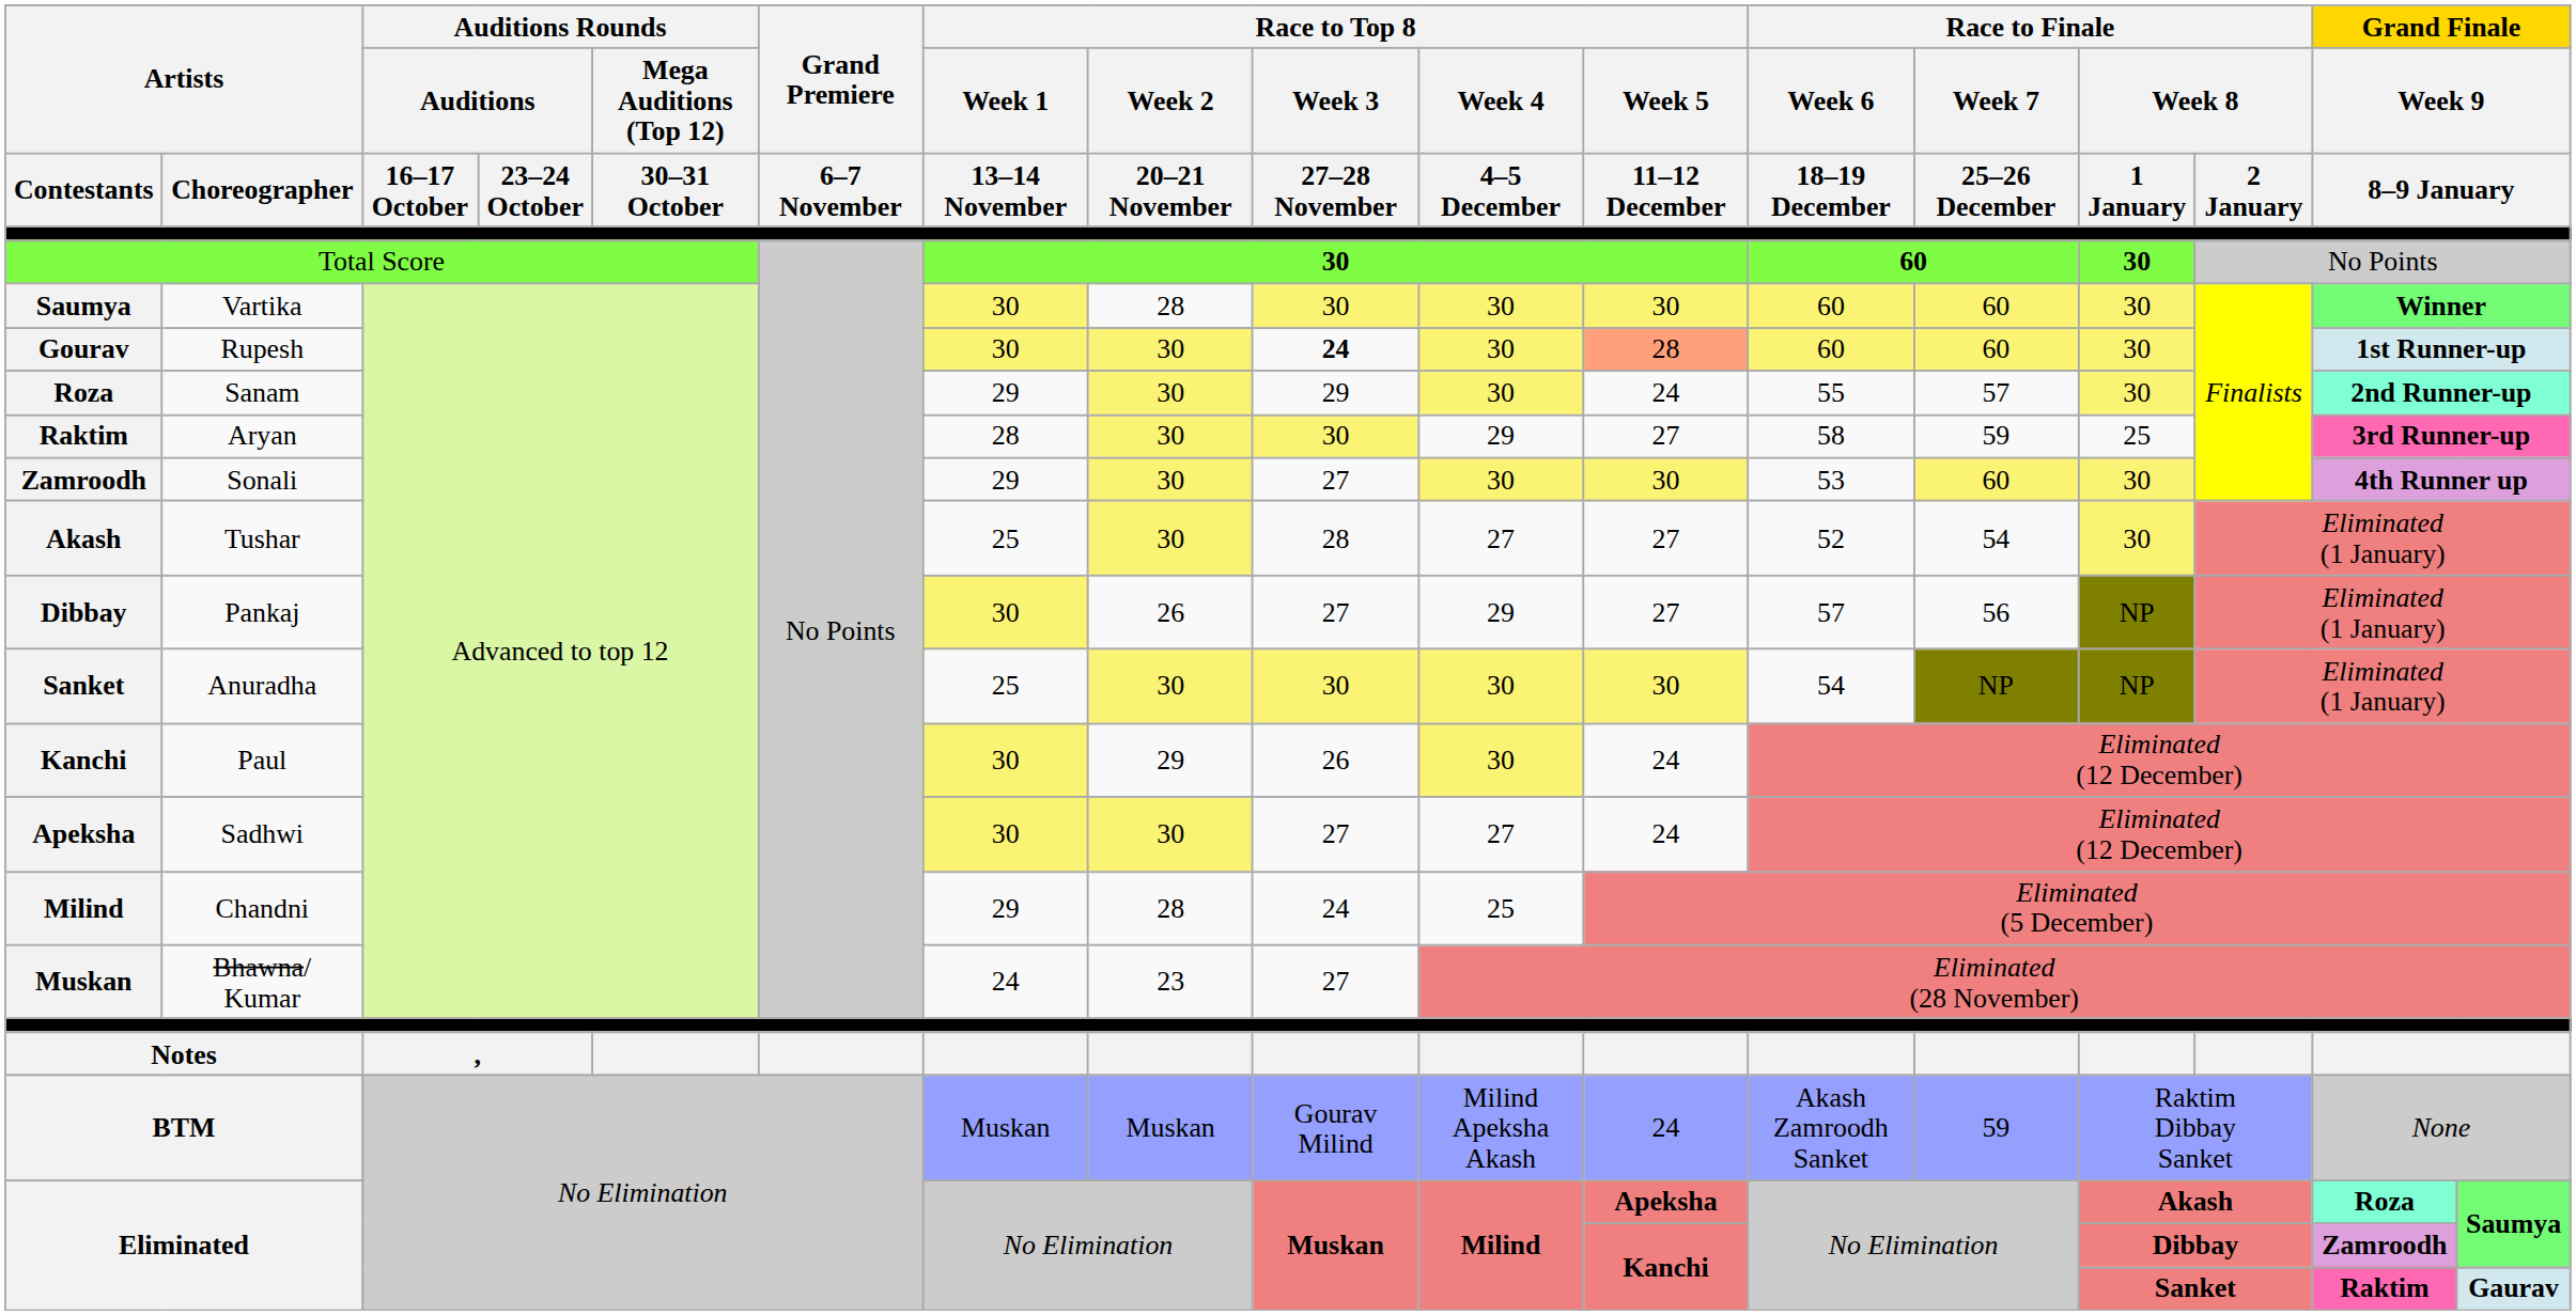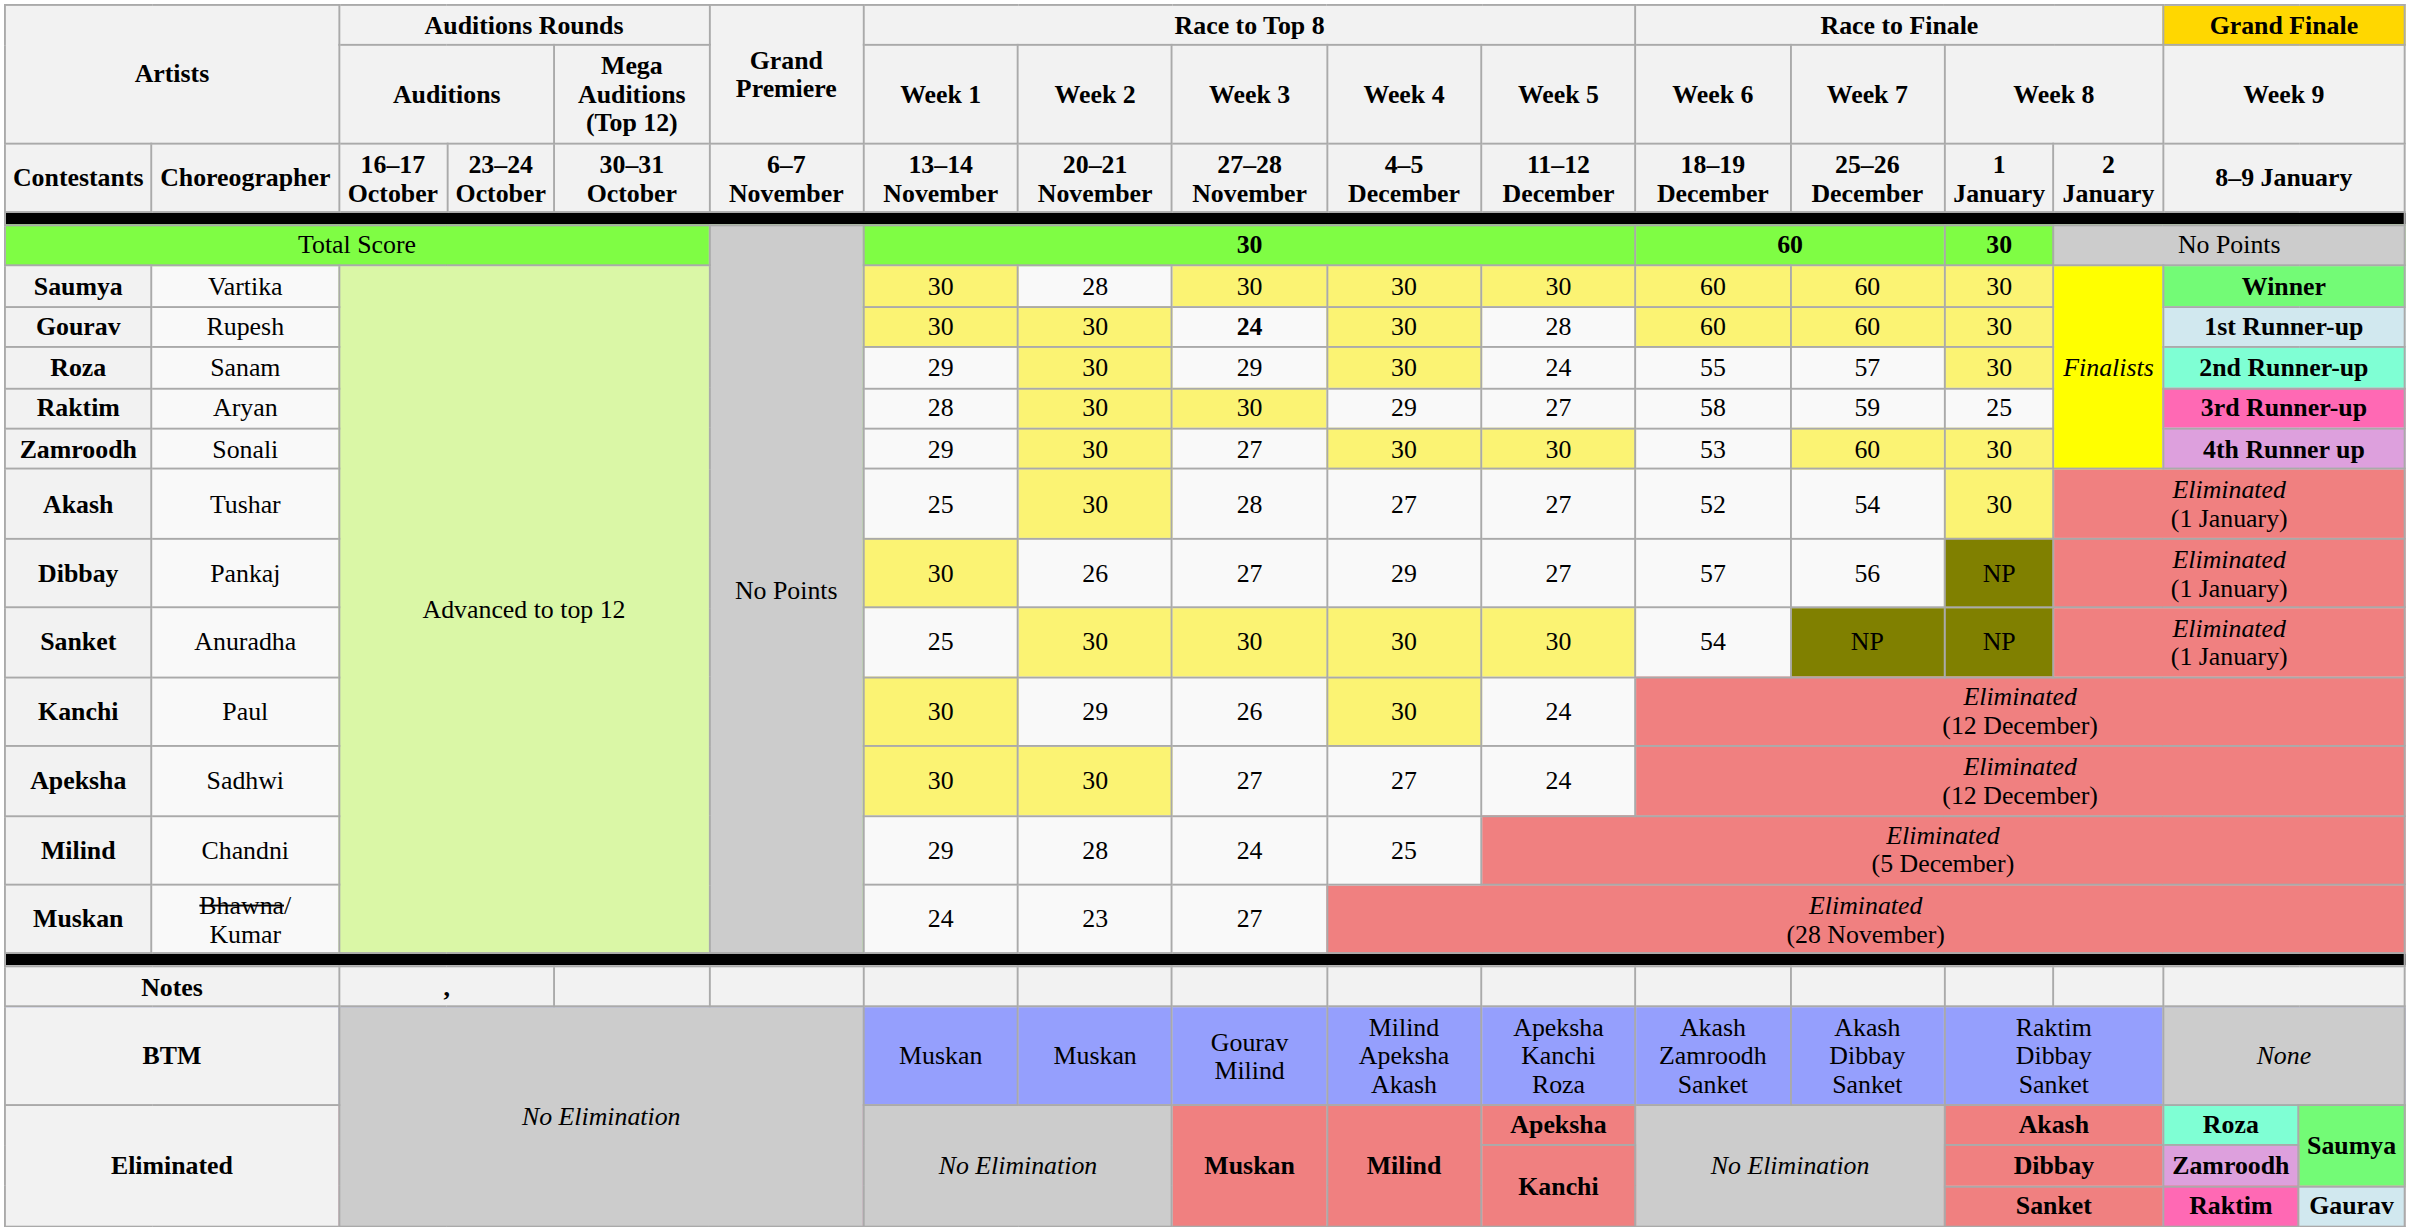Gourav | Race to Top 8 / Week 5 / 11–12 December: lightsalmon background -> no background
BTM | Race to Top 8 / Week 5 / 11–12 December: 24 -> Apeksha Kanchi Roza
BTM | Race to Finale / Week 7 / 25–26 December: 59 -> Akash Dibbay Sanket
